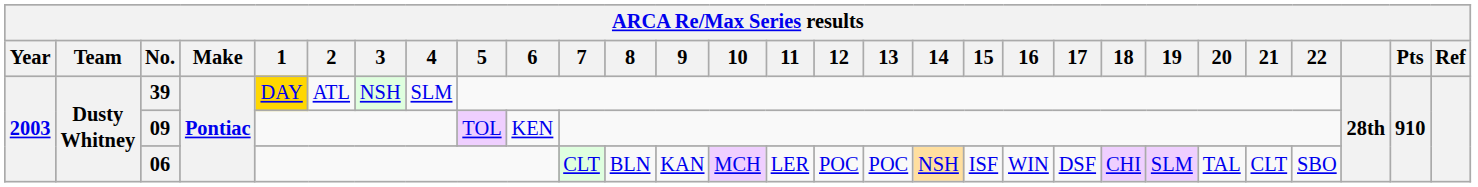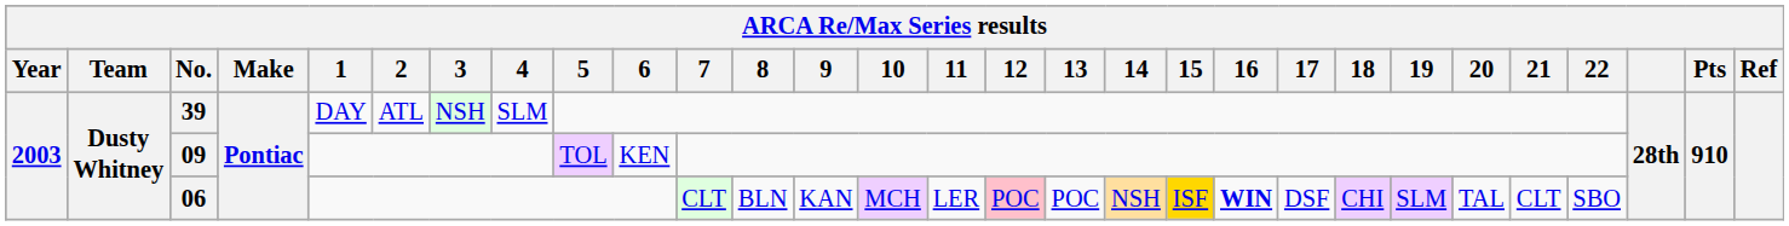39 | 1: gold background -> no background
06 | 12: no background -> pink background
06 | 15: no background -> gold background
06 | 16: normal -> bold
